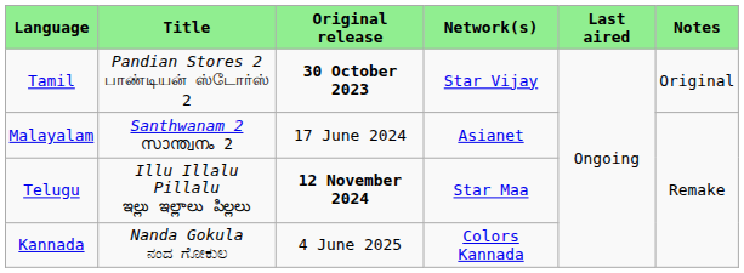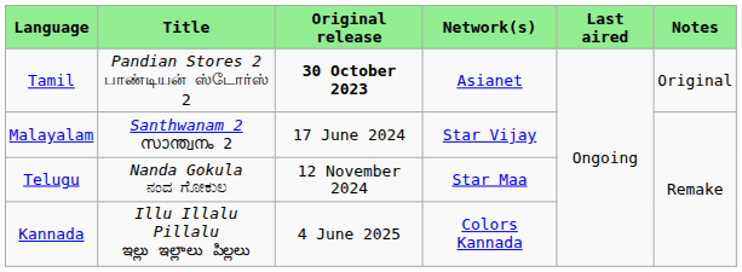Tamil | Network(s): Star Vijay -> Asianet
Malayalam | Network(s): Asianet -> Star Vijay
Telugu | Title: Illu Illalu Pillalu ఇల్లు ఇల్లాలు పిల్లలు -> Nanda Gokula ನಂದ ಗೋಕುಲ
Telugu | Original release: bold -> normal
Kannada | Title: Nanda Gokula ನಂದ ಗೋಕುಲ -> Illu Illalu Pillalu ఇల్లు ఇల్లాలు పిల్లలు
